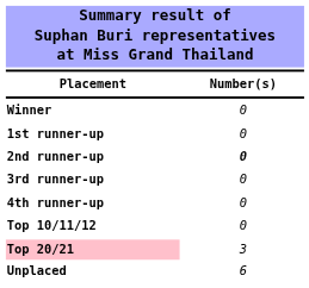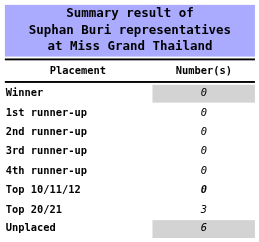row 3 | column 2: no background -> lightgrey background
row 5 | column 2: bold -> normal
row 8 | column 2: normal -> bold
row 9 | column 1: pink background -> no background
row 10 | column 2: no background -> lightgrey background
